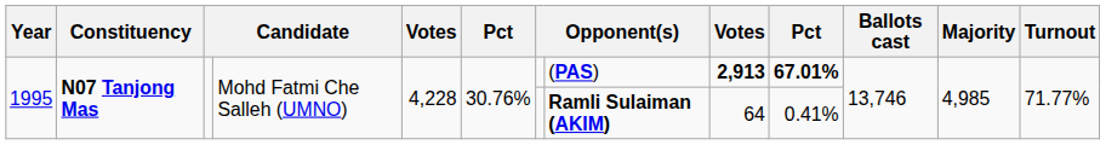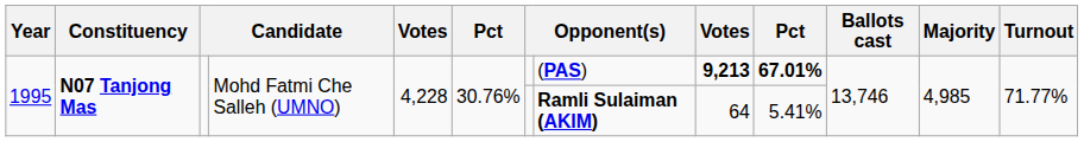row 2 | column 9: 2,913 -> 9,213
row 3 | column 10: 0.41% -> 5.41%
